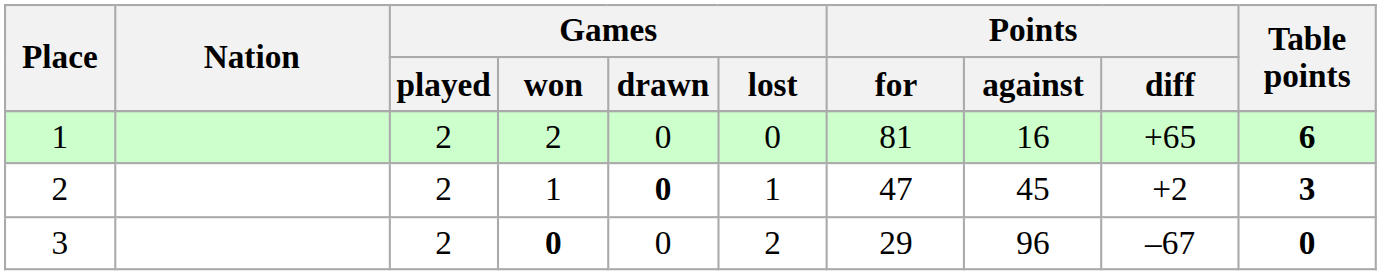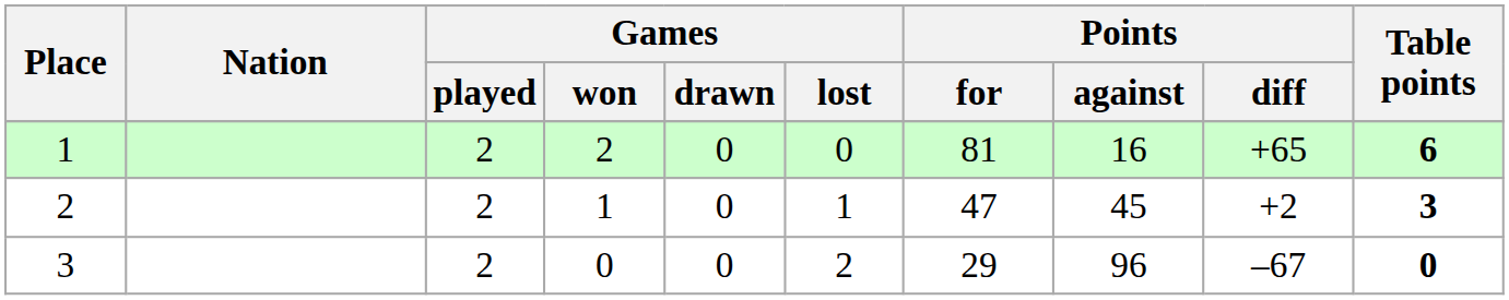row 4 | Games / drawn: bold -> normal
row 5 | Games / won: bold -> normal
